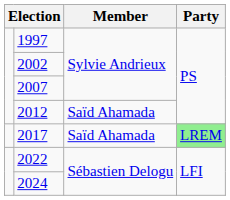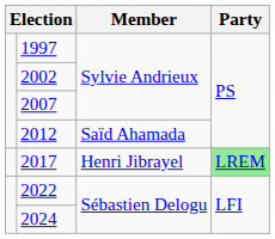2017 | Member: Saïd Ahamada -> Henri Jibrayel
